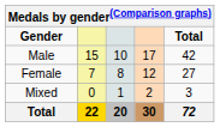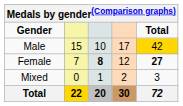Male | Total: no background -> gold background
Female | column 3: normal -> bold
Female | Total: normal -> bold
